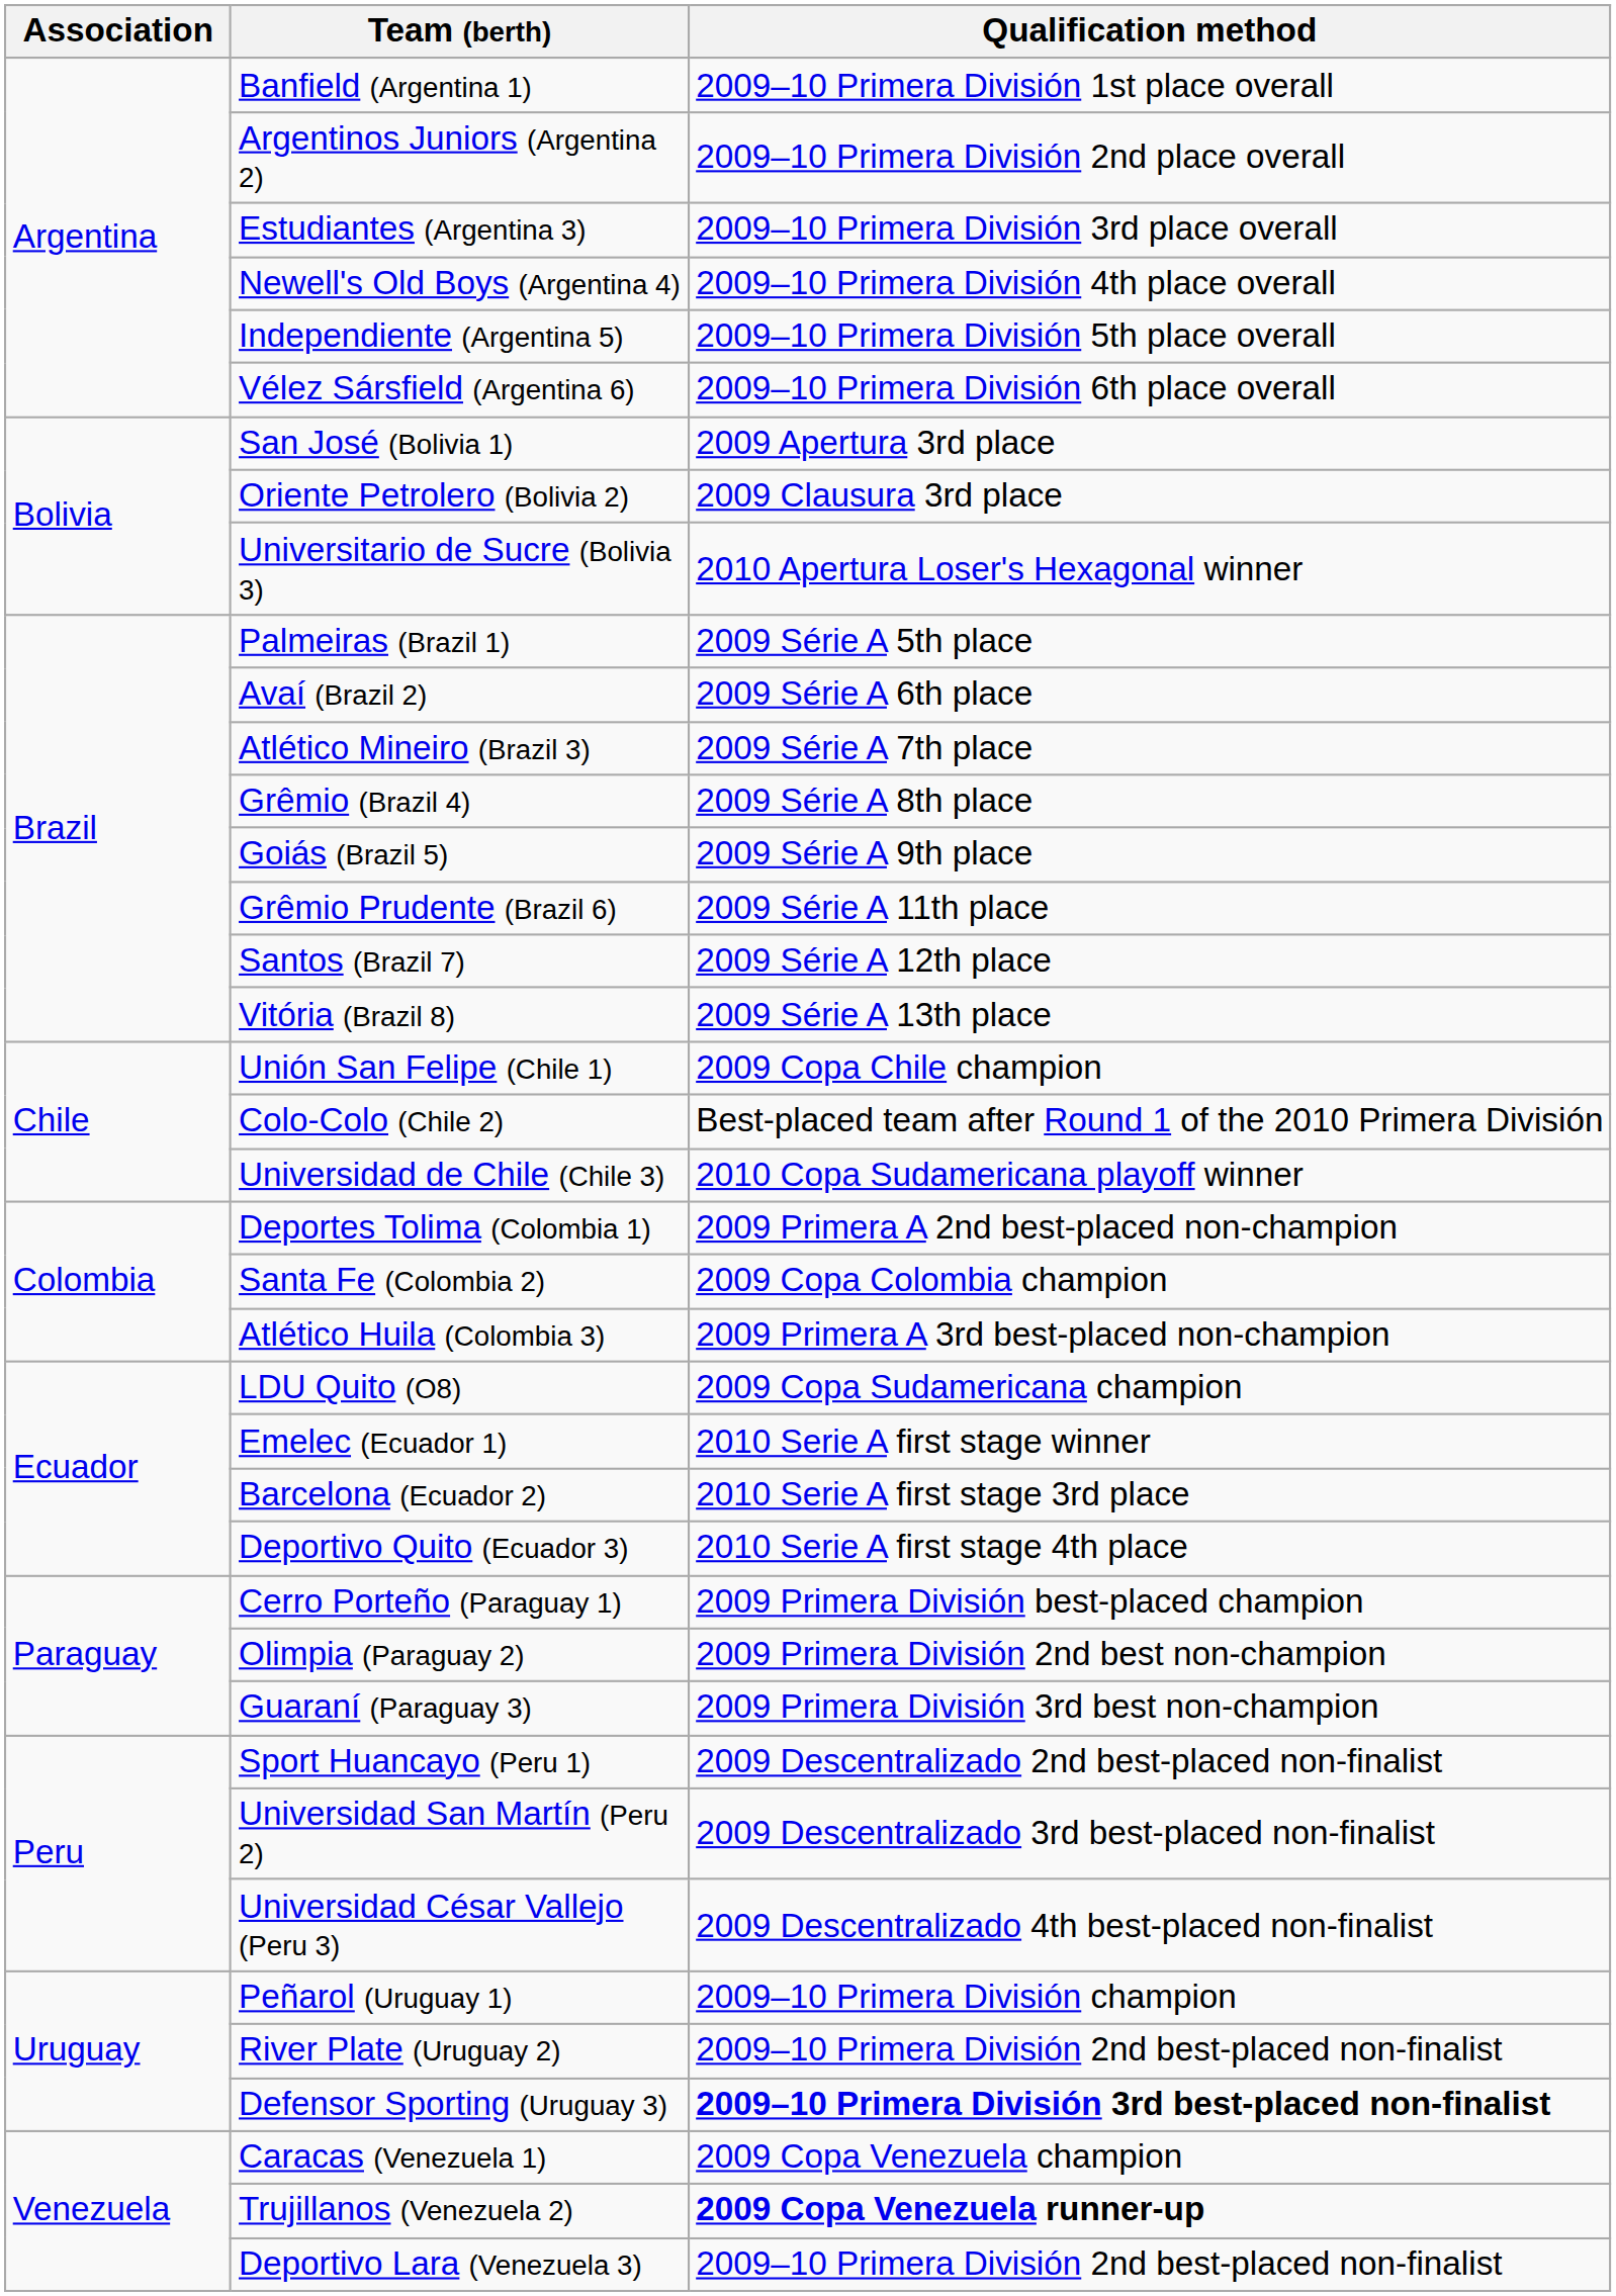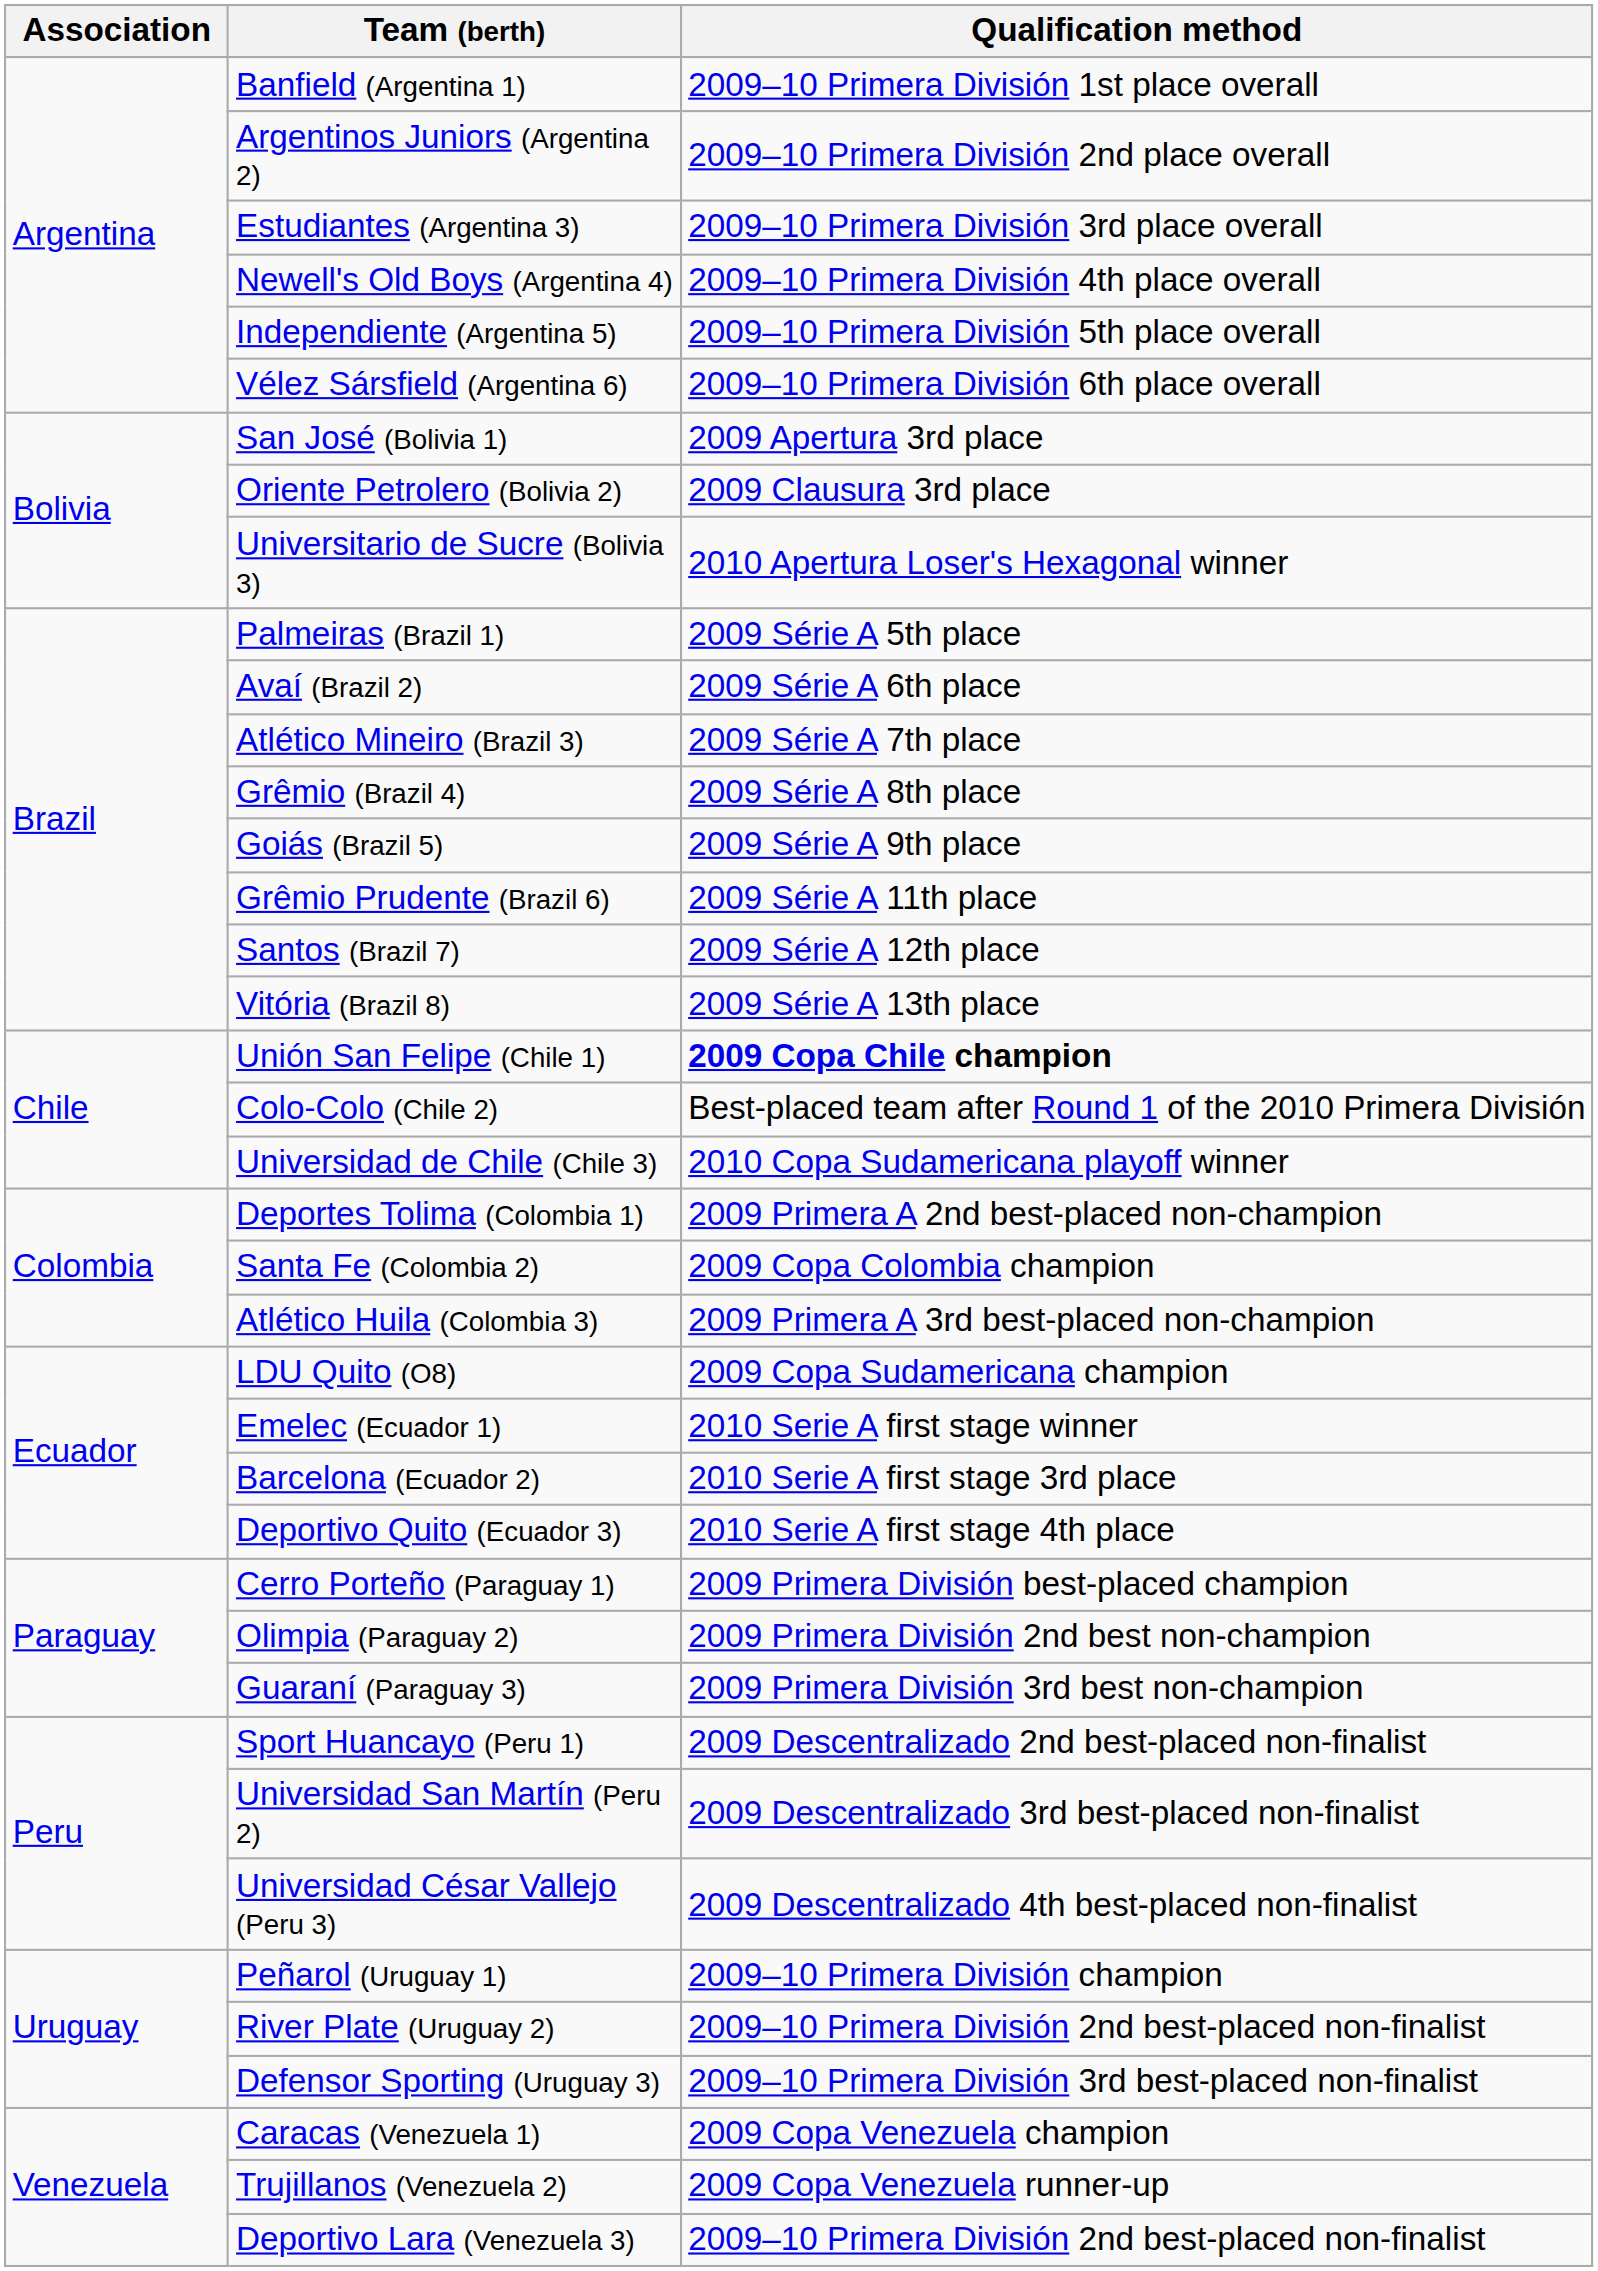Unión San Felipe (Chile 1) | Qualification method: normal -> bold
Defensor Sporting (Uruguay 3) | Qualification method: bold -> normal
Trujillanos (Venezuela 2) | Qualification method: bold -> normal
